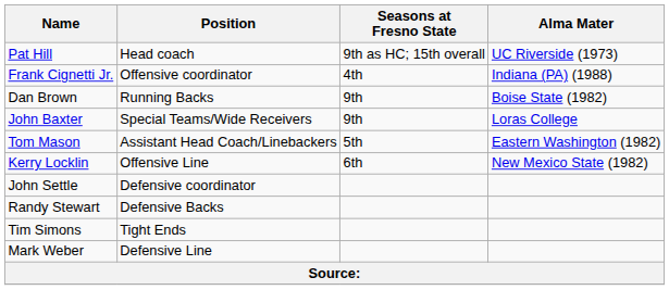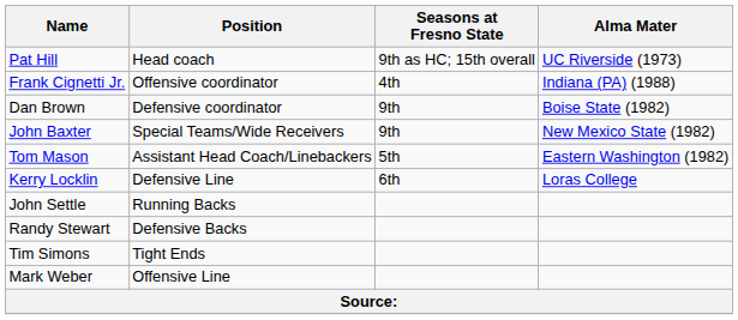Dan Brown | Position: Running Backs -> Defensive coordinator
John Baxter | Alma Mater: Loras College -> New Mexico State (1982)
Kerry Locklin | Position: Offensive Line -> Defensive Line
Kerry Locklin | Alma Mater: New Mexico State (1982) -> Loras College
John Settle | Position: Defensive coordinator -> Running Backs
Mark Weber | Position: Defensive Line -> Offensive Line
